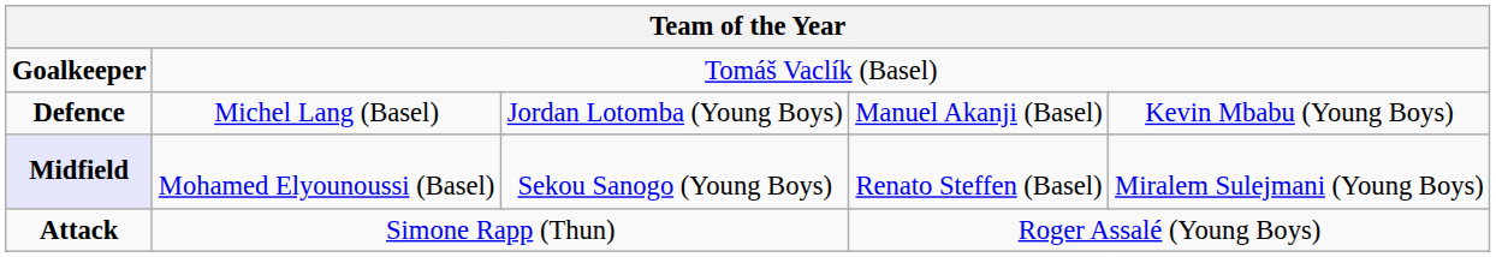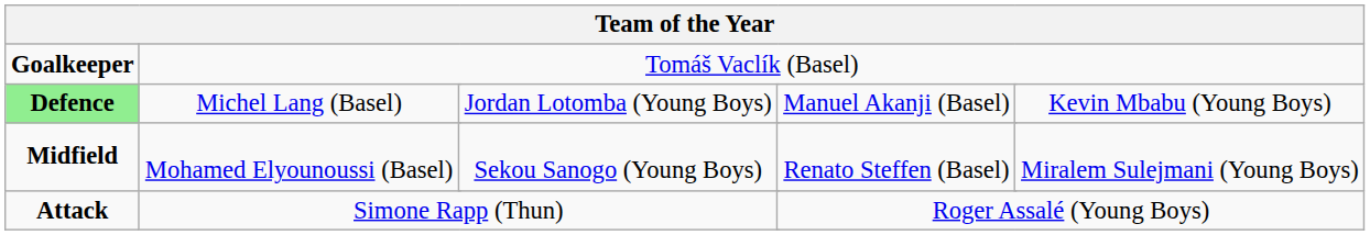Defence | column 1: no background -> lightgreen background
Midfield | column 1: lavender background -> no background
